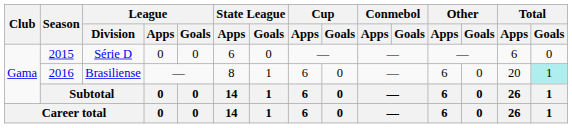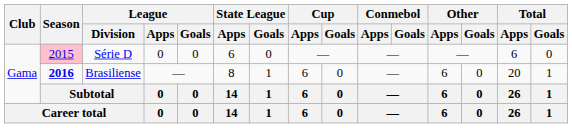Série D | Season: no background -> pink background
Brasiliense | Season: normal -> bold
Brasiliense | Total / Goals: paleturquoise background -> no background
